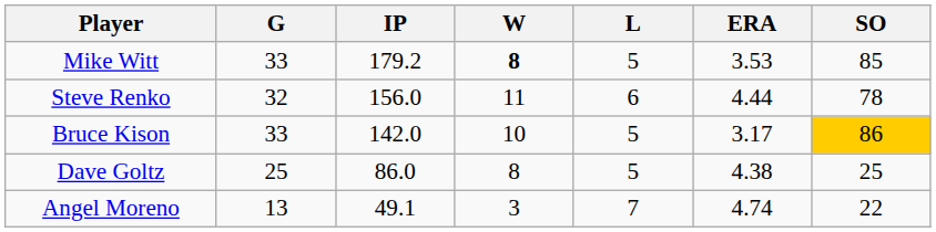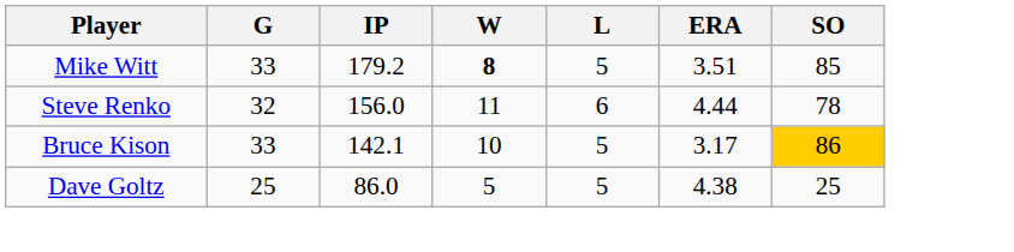Mike Witt | ERA: 3.53 -> 3.51
Bruce Kison | IP: 142.0 -> 142.1
Dave Goltz | W: 8 -> 5
- row: Angel Moreno | 13 | 49.1 | 3 | 7 | 4.74 | 22
